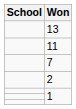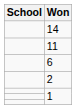row 2 | Won: 13 -> 14
row 4 | Won: 7 -> 6
